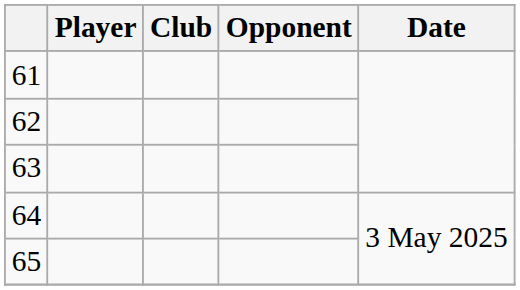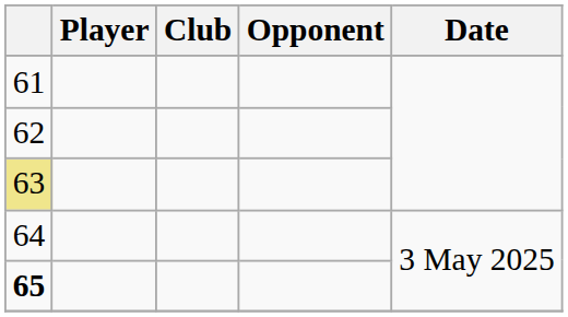63 | column 1: no background -> khaki background
65 | column 1: normal -> bold
